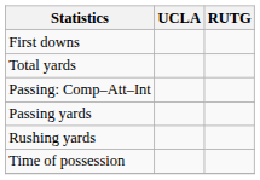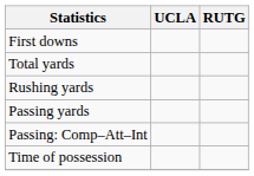rows swapped: Rushing yards <-> Passing: Comp–Att–Int
